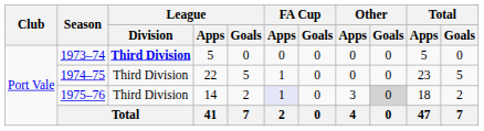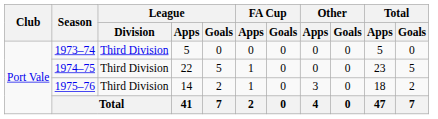1973–74 | League / Division: bold -> normal
1975–76 | FA Cup / Apps: lavender background -> no background
1975–76 | Other / Goals: lightgrey background -> no background
